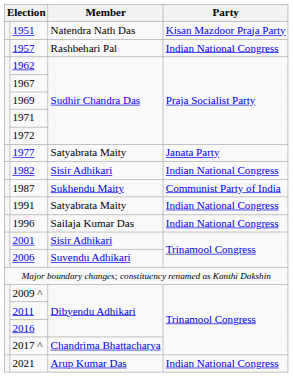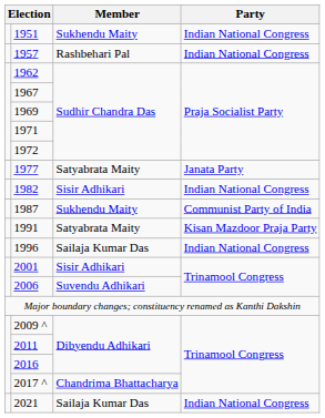1951 | Member: Natendra Nath Das -> Sukhendu Maity
1951 | Party: Kisan Mazdoor Praja Party -> Indian National Congress
1991 | Party: Indian National Congress -> Kisan Mazdoor Praja Party
2021 | Member: Arup Kumar Das -> Sailaja Kumar Das
